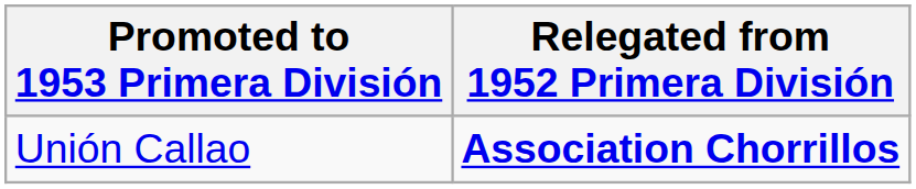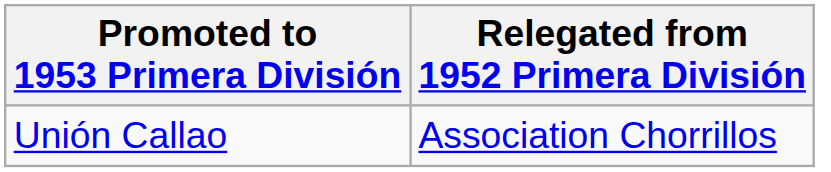Unión Callao | Relegated from 1952 Primera División: bold -> normal
